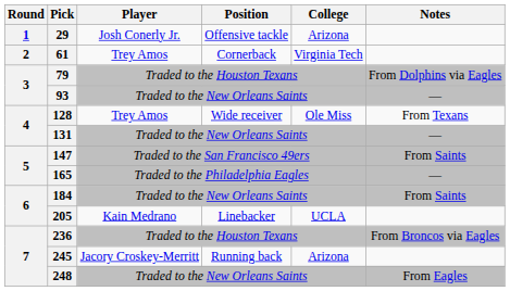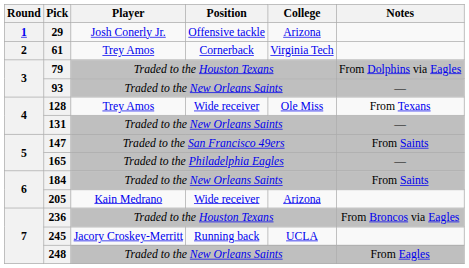205 | Position: Linebacker -> Wide receiver
205 | College: UCLA -> Arizona
245 | College: Arizona -> UCLA
